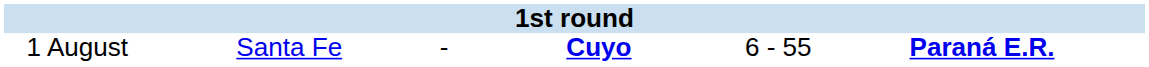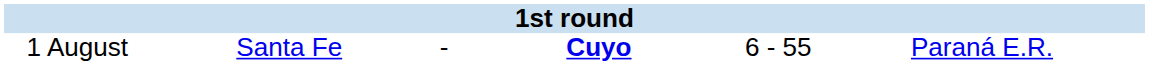1 August | column 6: bold -> normal
